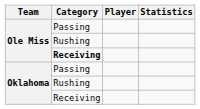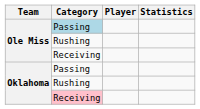Ole Miss / Passing | Category: no background -> lightblue background
Ole Miss / Receiving | Category: bold -> normal
Oklahoma / Receiving | Category: no background -> pink background
